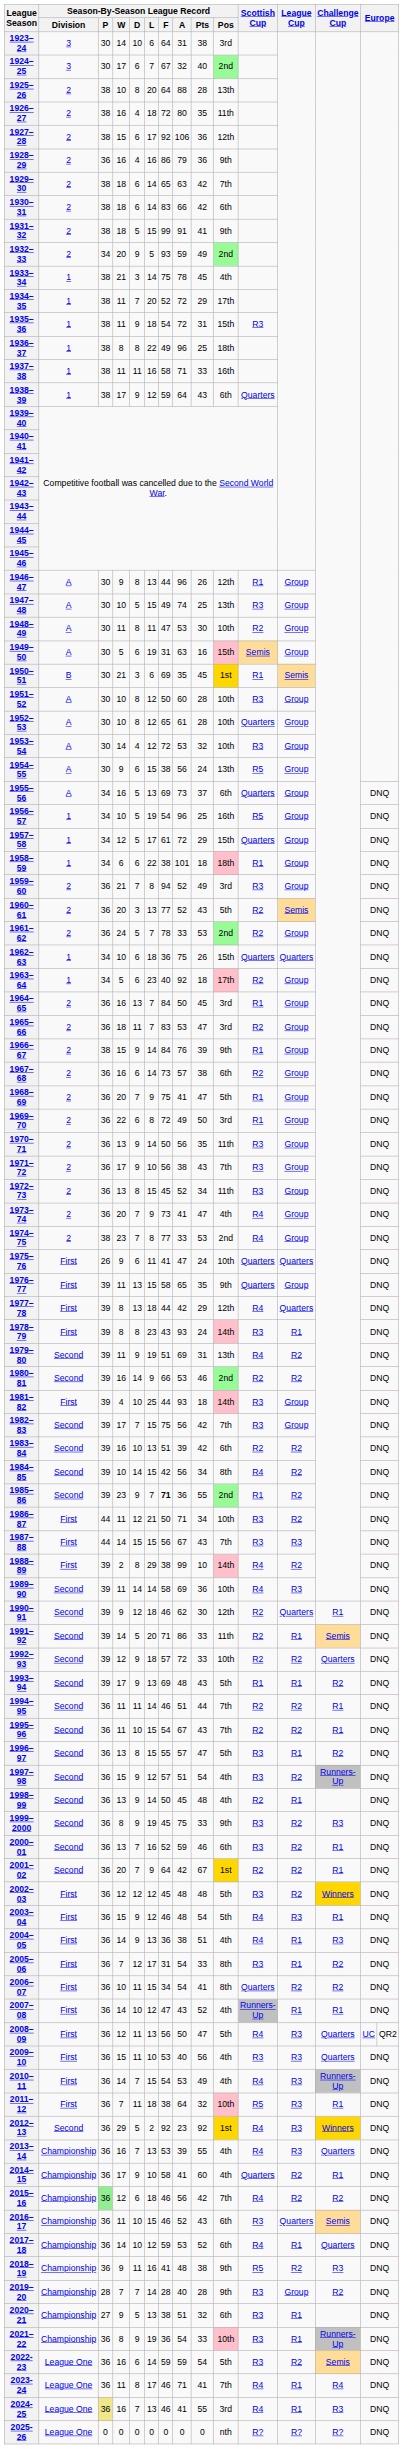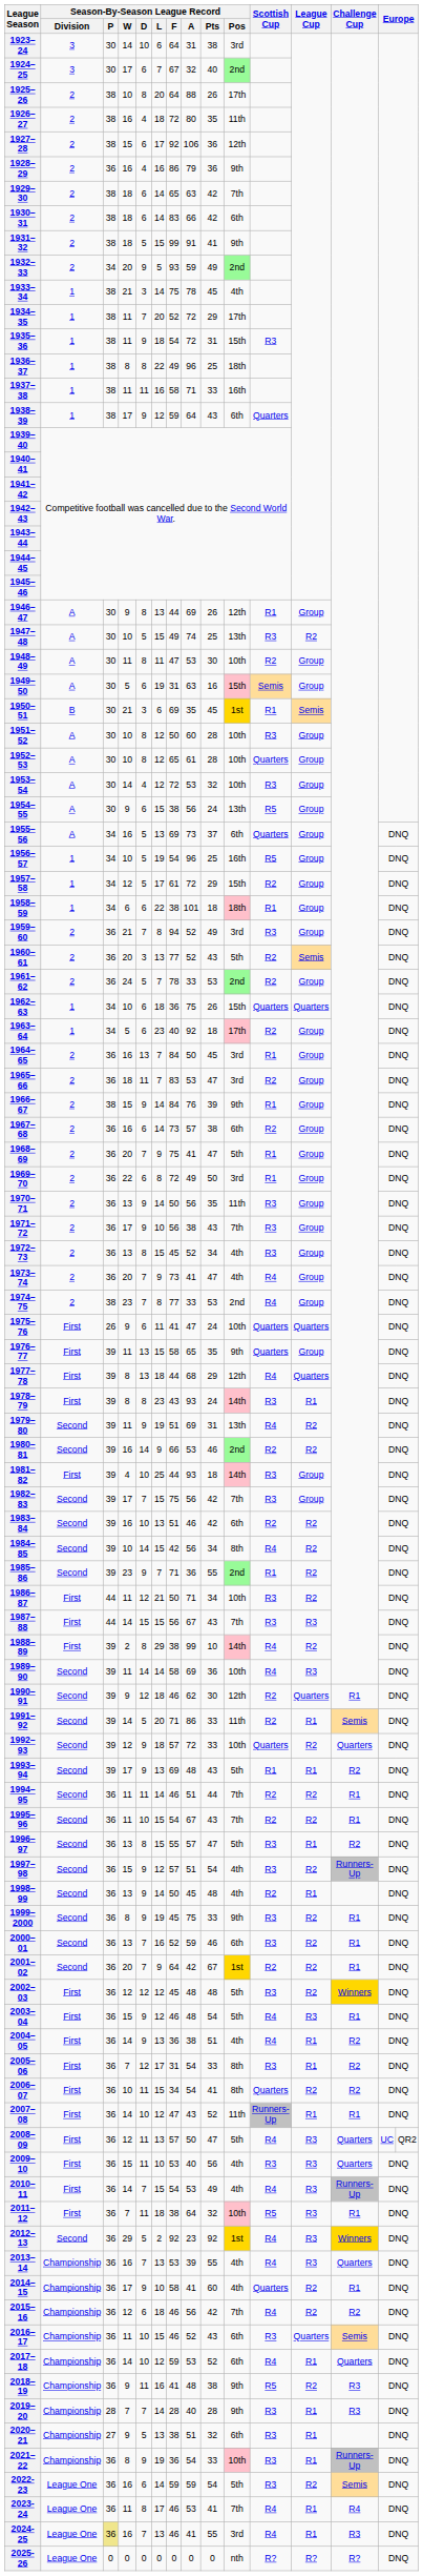1925–26 | Season-By-Season League Record / Pts: 28 -> 26
1925–26 | Season-By-Season League Record / Pos: 13th -> 17th
1946–47 | Season-By-Season League Record / A: 96 -> 69
1947–48 | League Cup: Group -> R2
1957–58 | Scottish Cup: Quarters -> R2
1972–73 | Season-By-Season League Record / Pos: 11th -> 4th
1977–78 | Season-By-Season League Record / A: 42 -> 68
1983–84 | Season-By-Season League Record / A: 39 -> 46
1985–86 | Season-By-Season League Record / F: bold -> normal
1992–93 | Scottish Cup: R2 -> Quarters
1999–2000 | Challenge Cup: R3 -> R1
2004–05 | Challenge Cup: R3 -> R2
2007–08 | Season-By-Season League Record / Pos: 4th -> 11th
2008–09 | Season-By-Season League Record / F: 56 -> 57
2015–16 | Season-By-Season League Record / P: lightgreen background -> no background
2019–20 | League Cup: Group -> R1
2019–20 | Challenge Cup: R2 -> R3
2023-24 | Season-By-Season League Record / A: 71 -> 53
